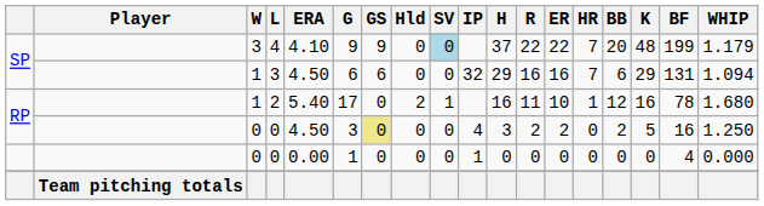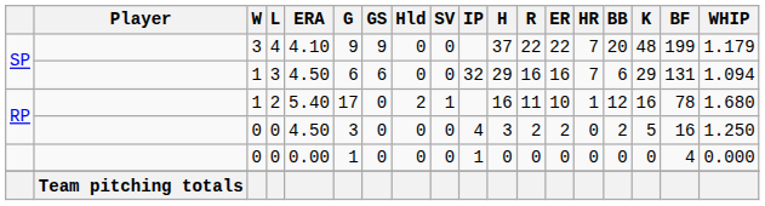row 2 | SV: lightblue background -> no background
row 5 | GS: khaki background -> no background
